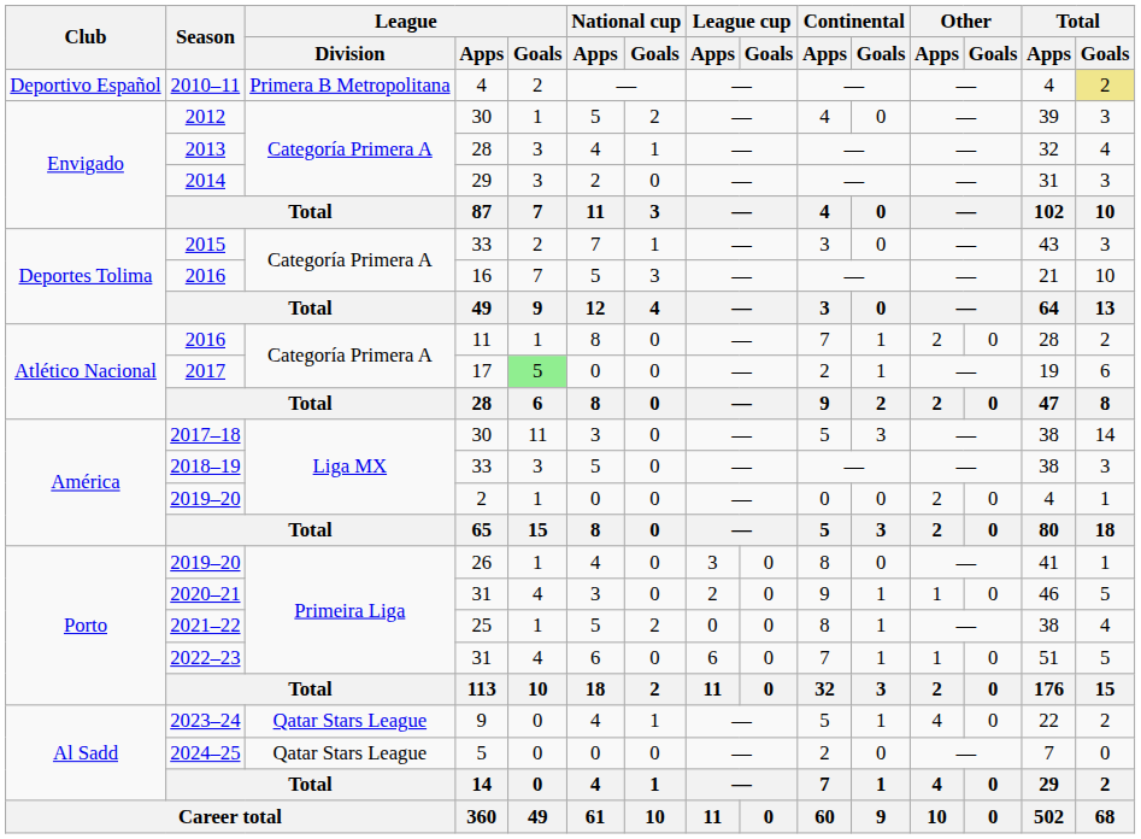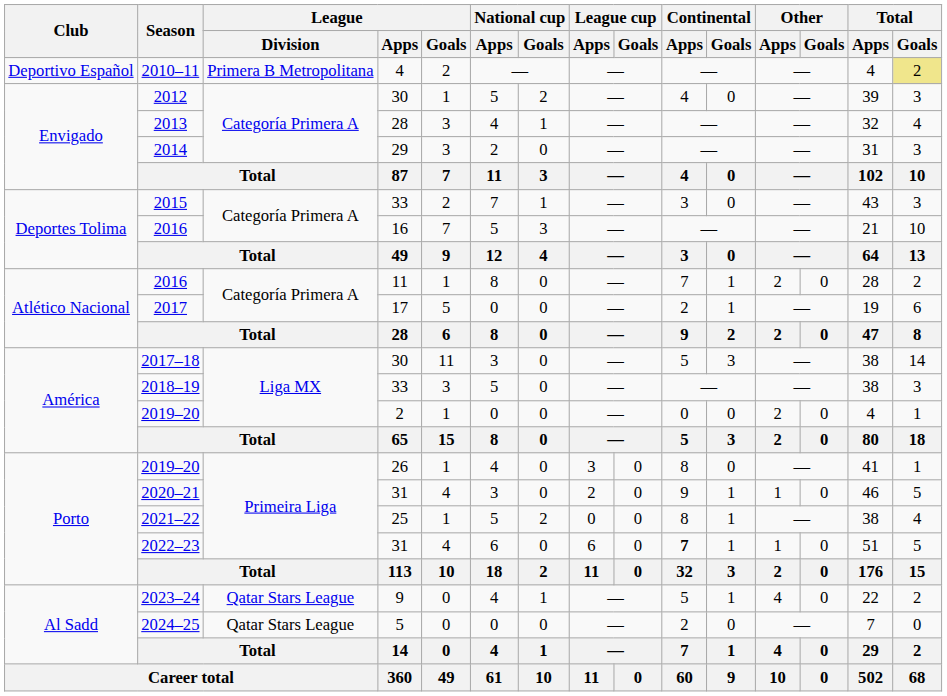2017 | League / Goals: lightgreen background -> no background
2022–23 | Continental / Apps: normal -> bold
